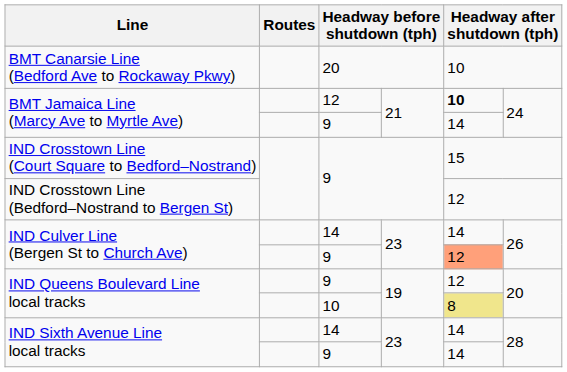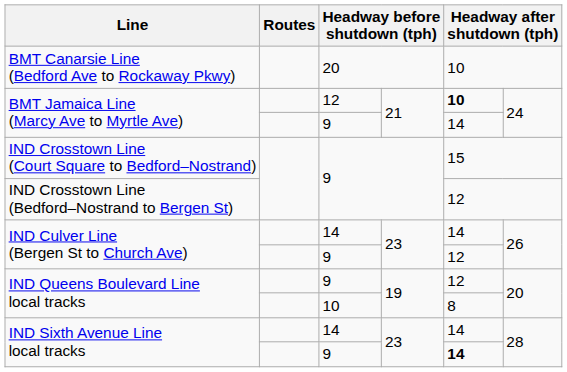IND Culver Line (Bergen St to Church Ave) / 9 | column 5: lightsalmon background -> no background
IND Queens Boulevard Line local tracks / 10 | column 5: khaki background -> no background
IND Sixth Avenue Line local tracks / 9 | column 5: normal -> bold
